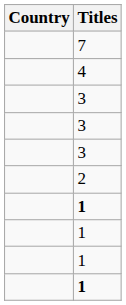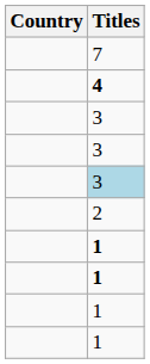row 3 | Titles: normal -> bold
row 6 | Titles: no background -> lightblue background
row 9 | Titles: normal -> bold
row 11 | Titles: bold -> normal
